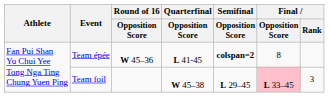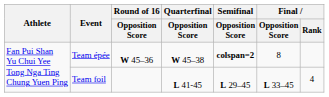Team épée | Quarterfinal / Opposition Score: L 41-45 -> W 45–38
Team foil | Quarterfinal / Opposition Score: W 45–38 -> L 41-45
Team foil | Final / Opposition Score: pink background -> no background
Team foil | Final / Rank: 3 -> 4
